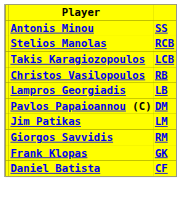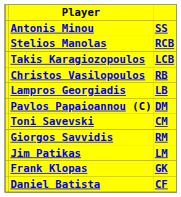+ row: Toni Savevski | CM
rows swapped: Giorgos Savvidis <-> Jim Patikas
